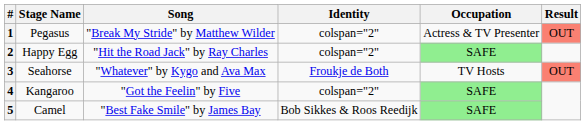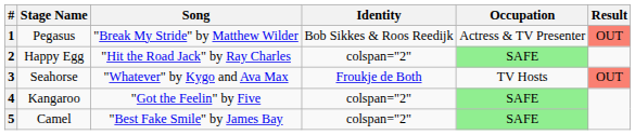1 | Identity: colspan="2" -> Bob Sikkes & Roos Reedijk
5 | Identity: Bob Sikkes & Roos Reedijk -> colspan="2"
